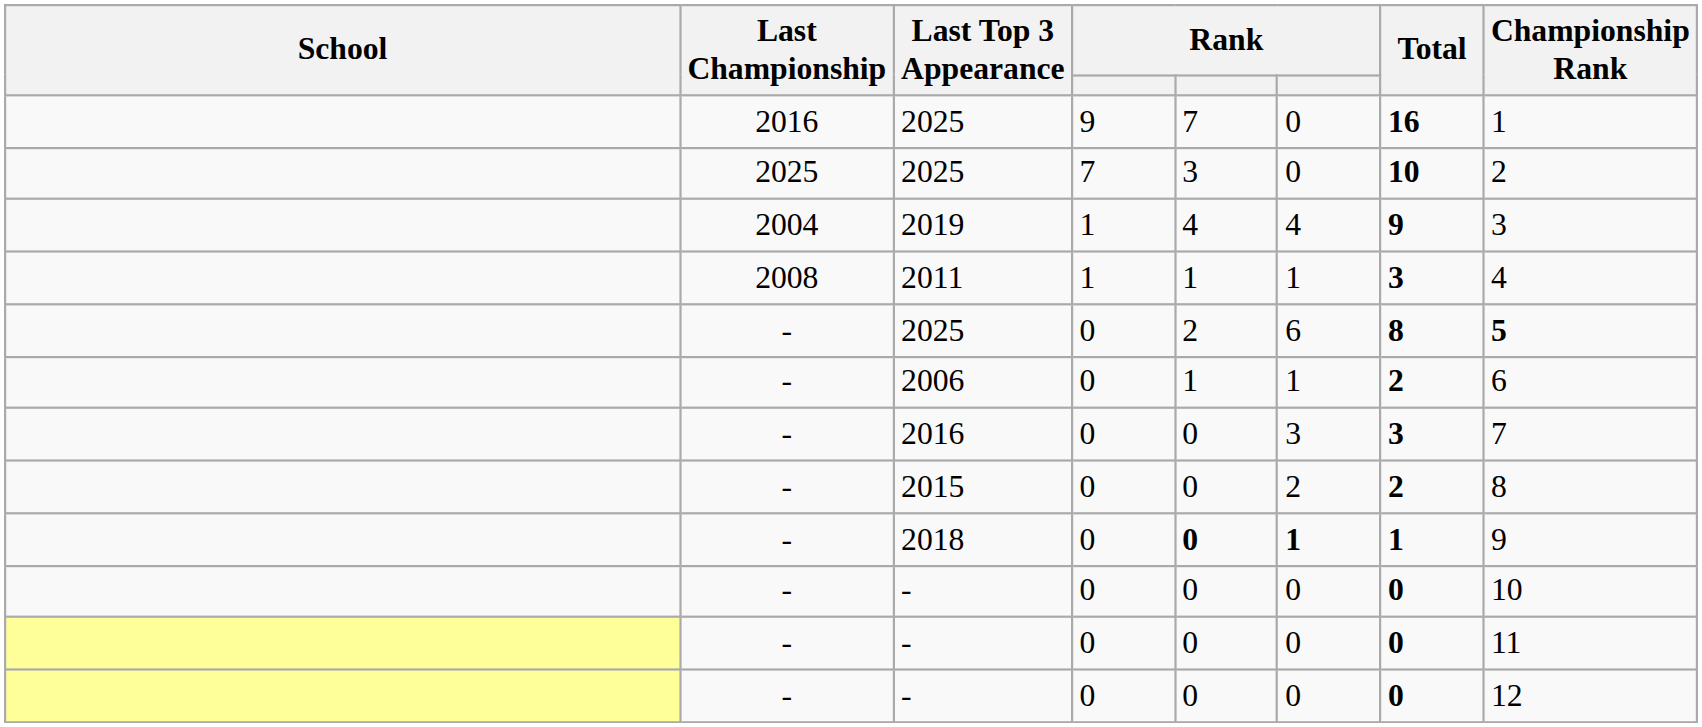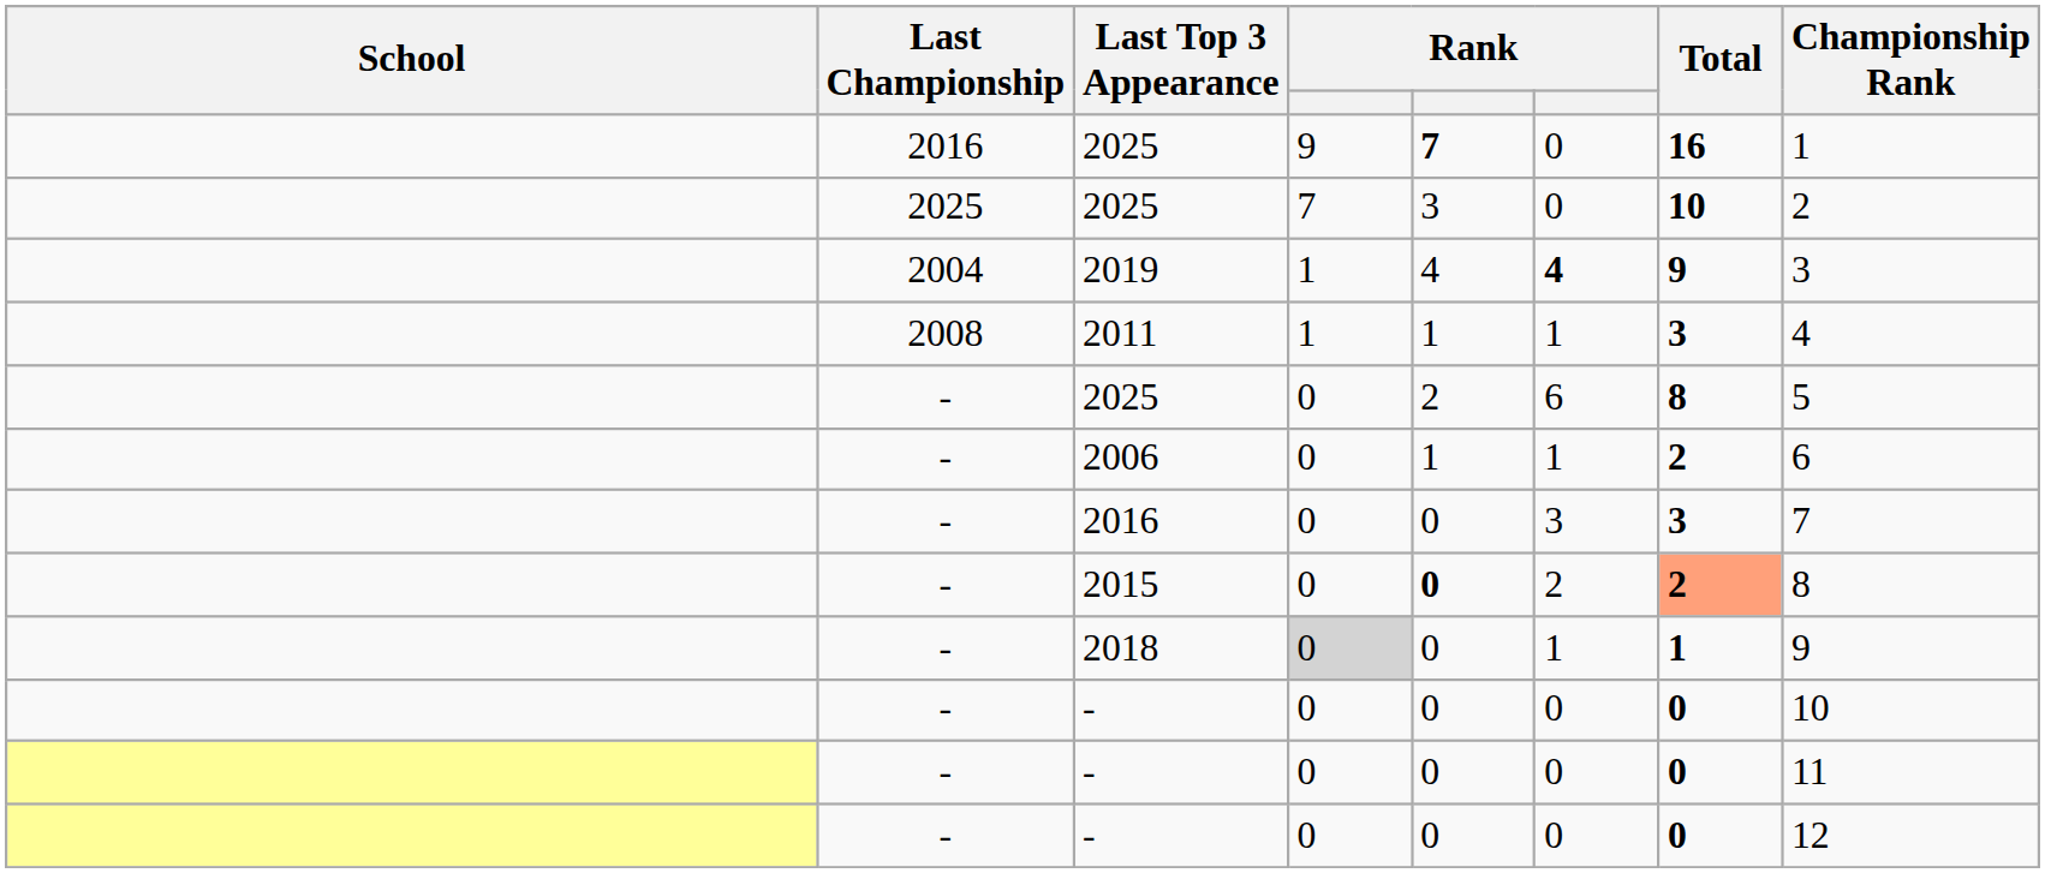2016 / 2025 | column 5: normal -> bold
2019 | column 6: normal -> bold
- / 2025 | Championship Rank: bold -> normal
2015 | column 5: normal -> bold
2015 | Total: no background -> lightsalmon background
2018 | column 4: no background -> lightgrey background
2018 | column 5: bold -> normal
2018 | column 6: bold -> normal
